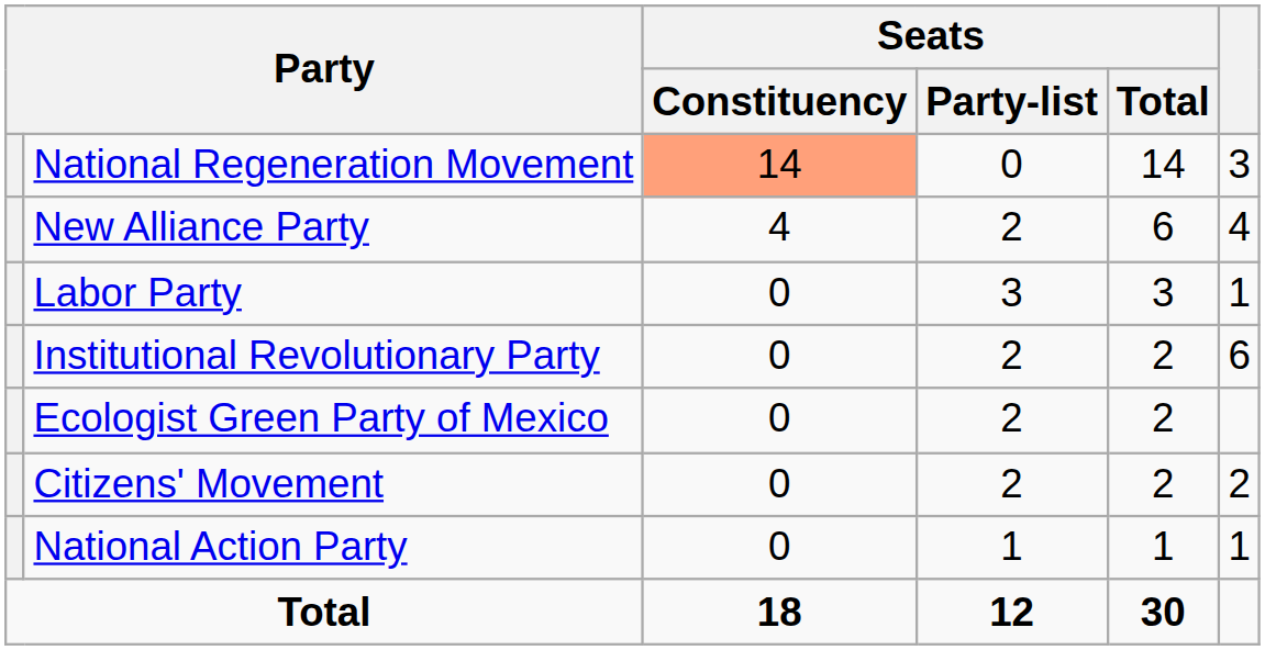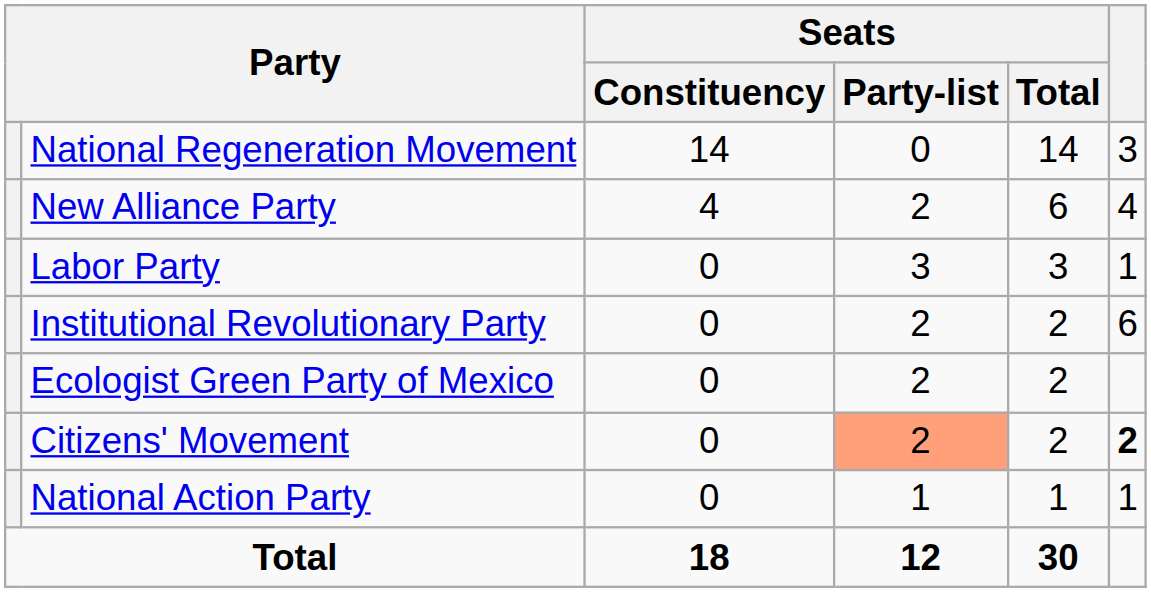National Regeneration Movement | Seats / Constituency: lightsalmon background -> no background
Citizens' Movement | Seats / Party-list: no background -> lightsalmon background
Citizens' Movement | column 6: normal -> bold
